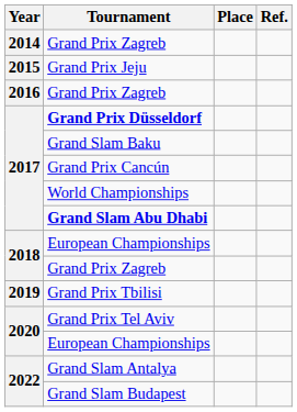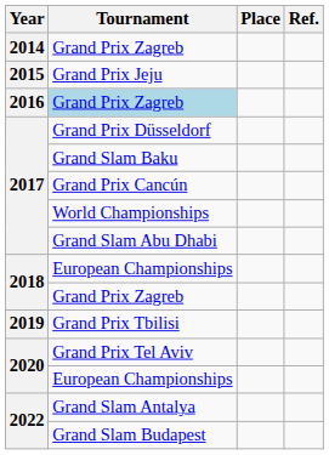2016 / Grand Prix Zagreb | Tournament: no background -> lightblue background
Grand Prix Düsseldorf | Tournament: bold -> normal
Grand Slam Abu Dhabi | Tournament: bold -> normal
